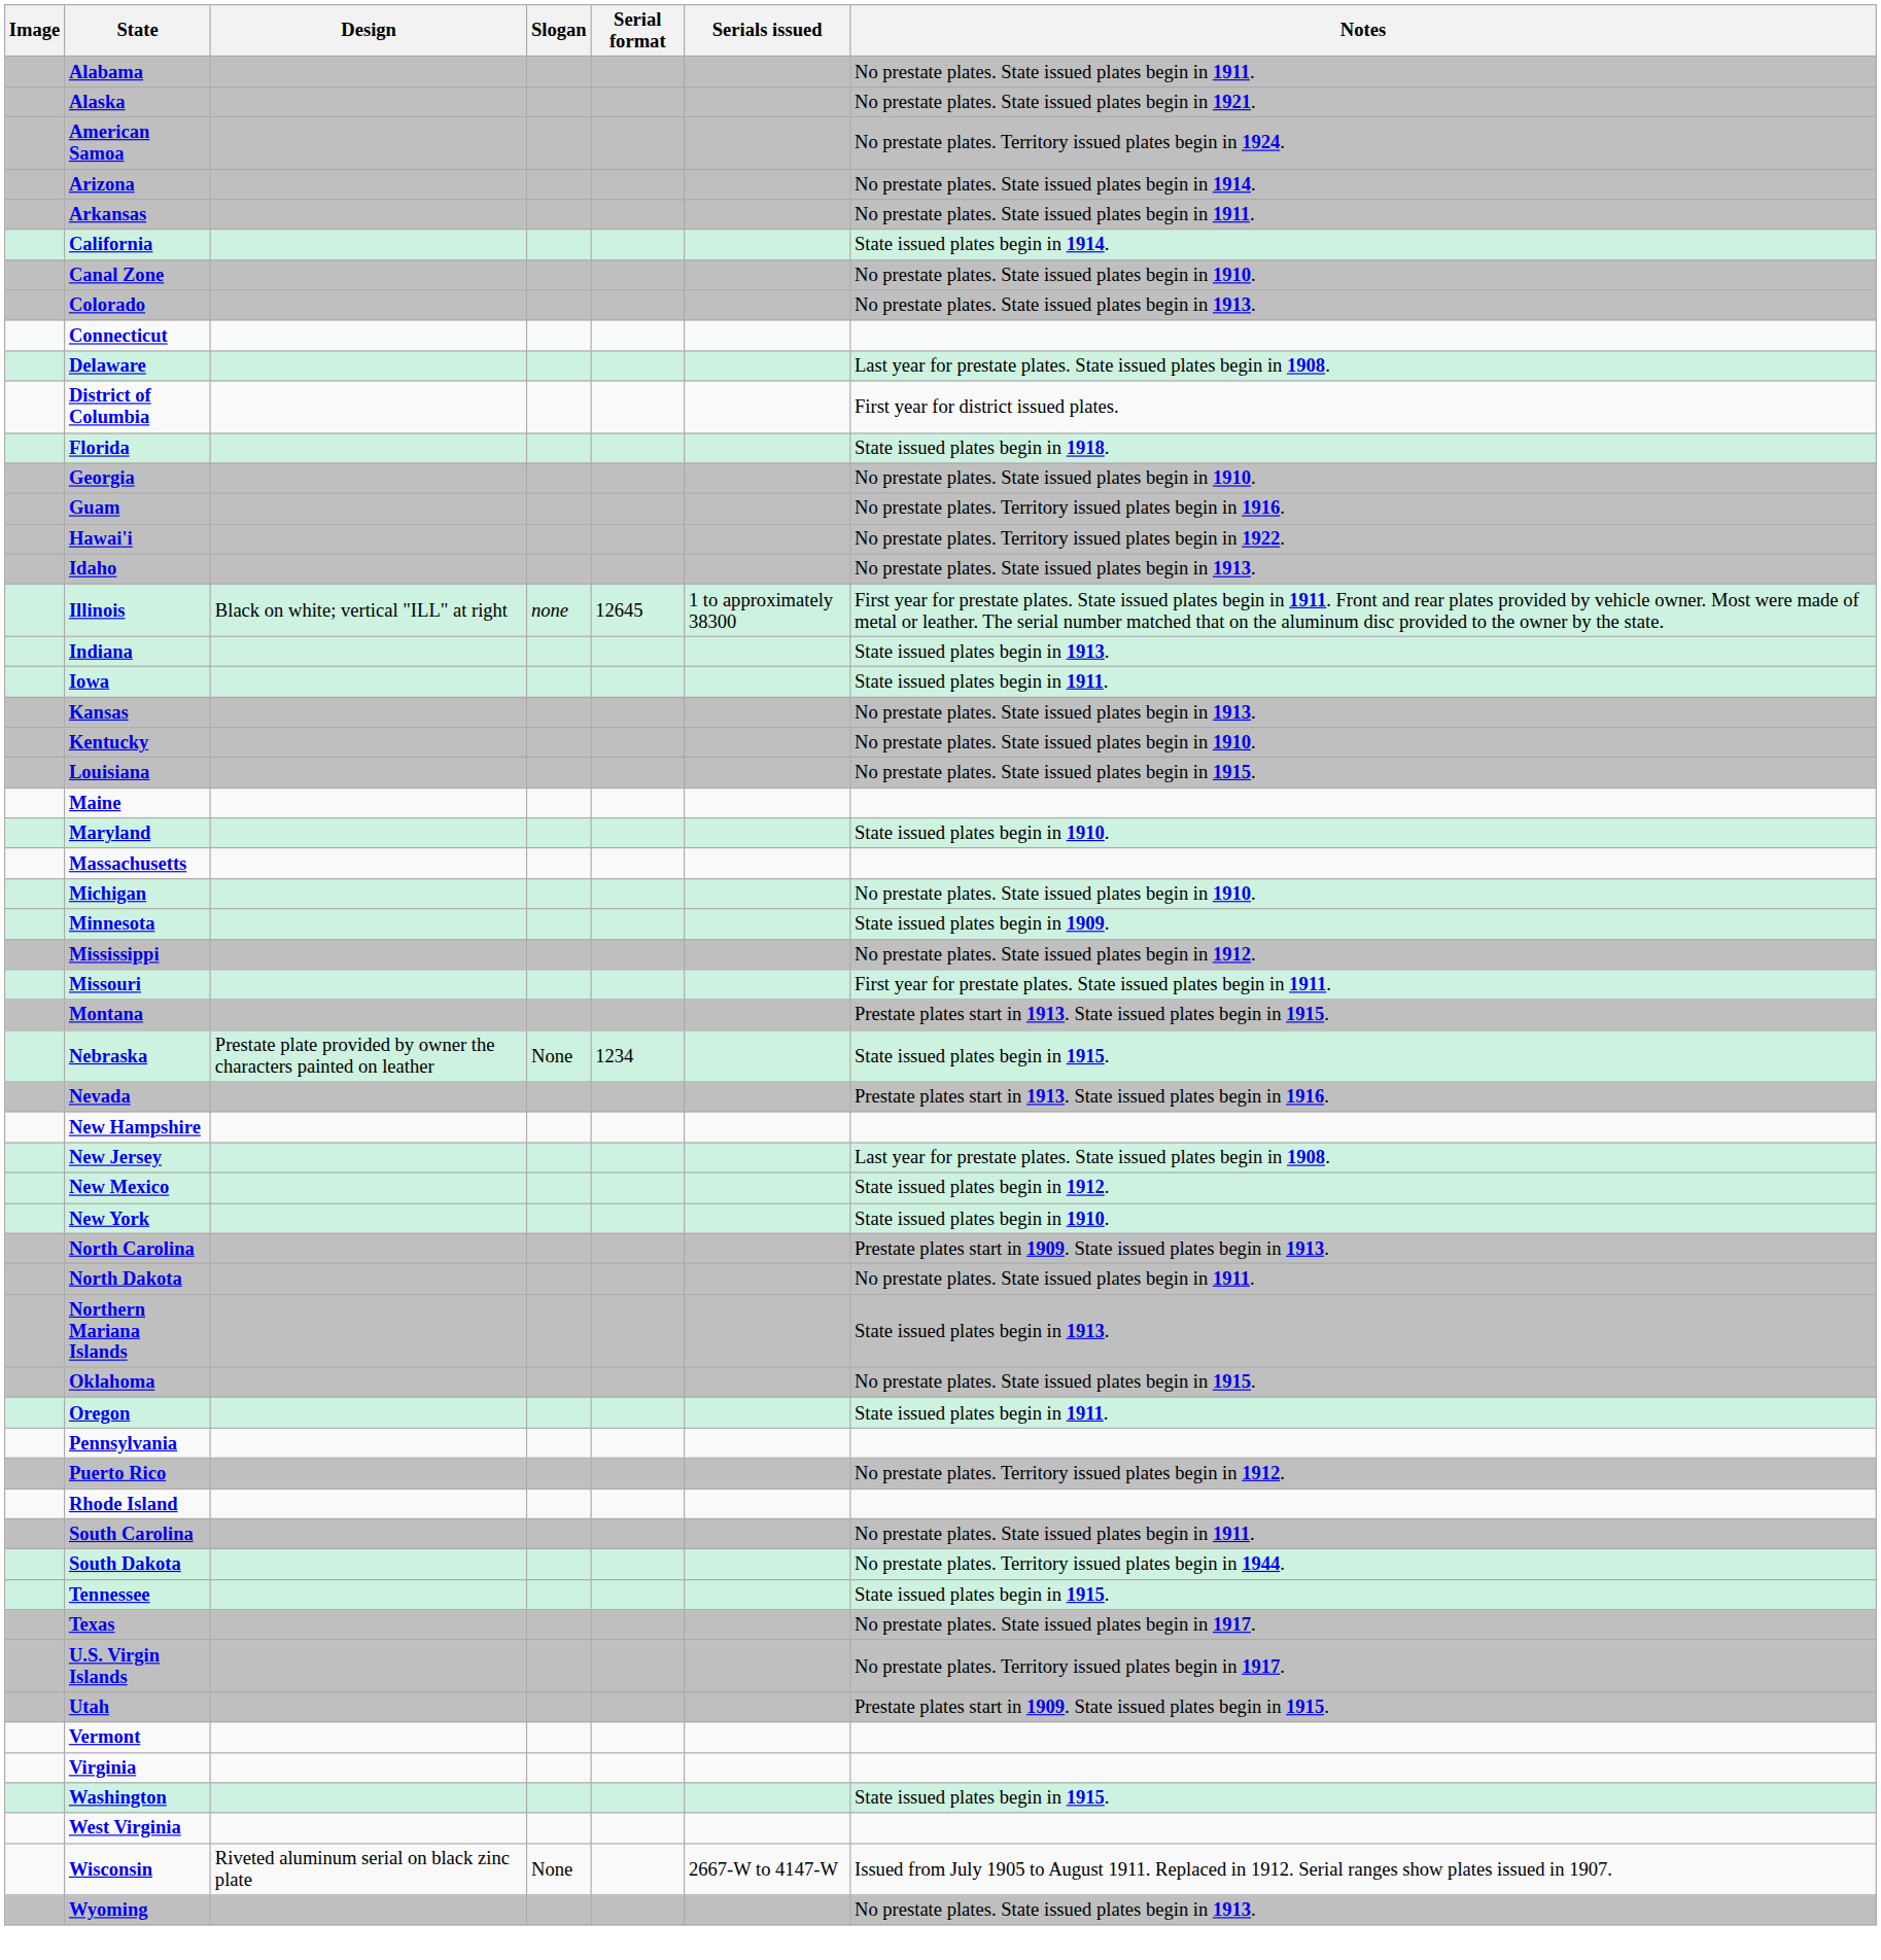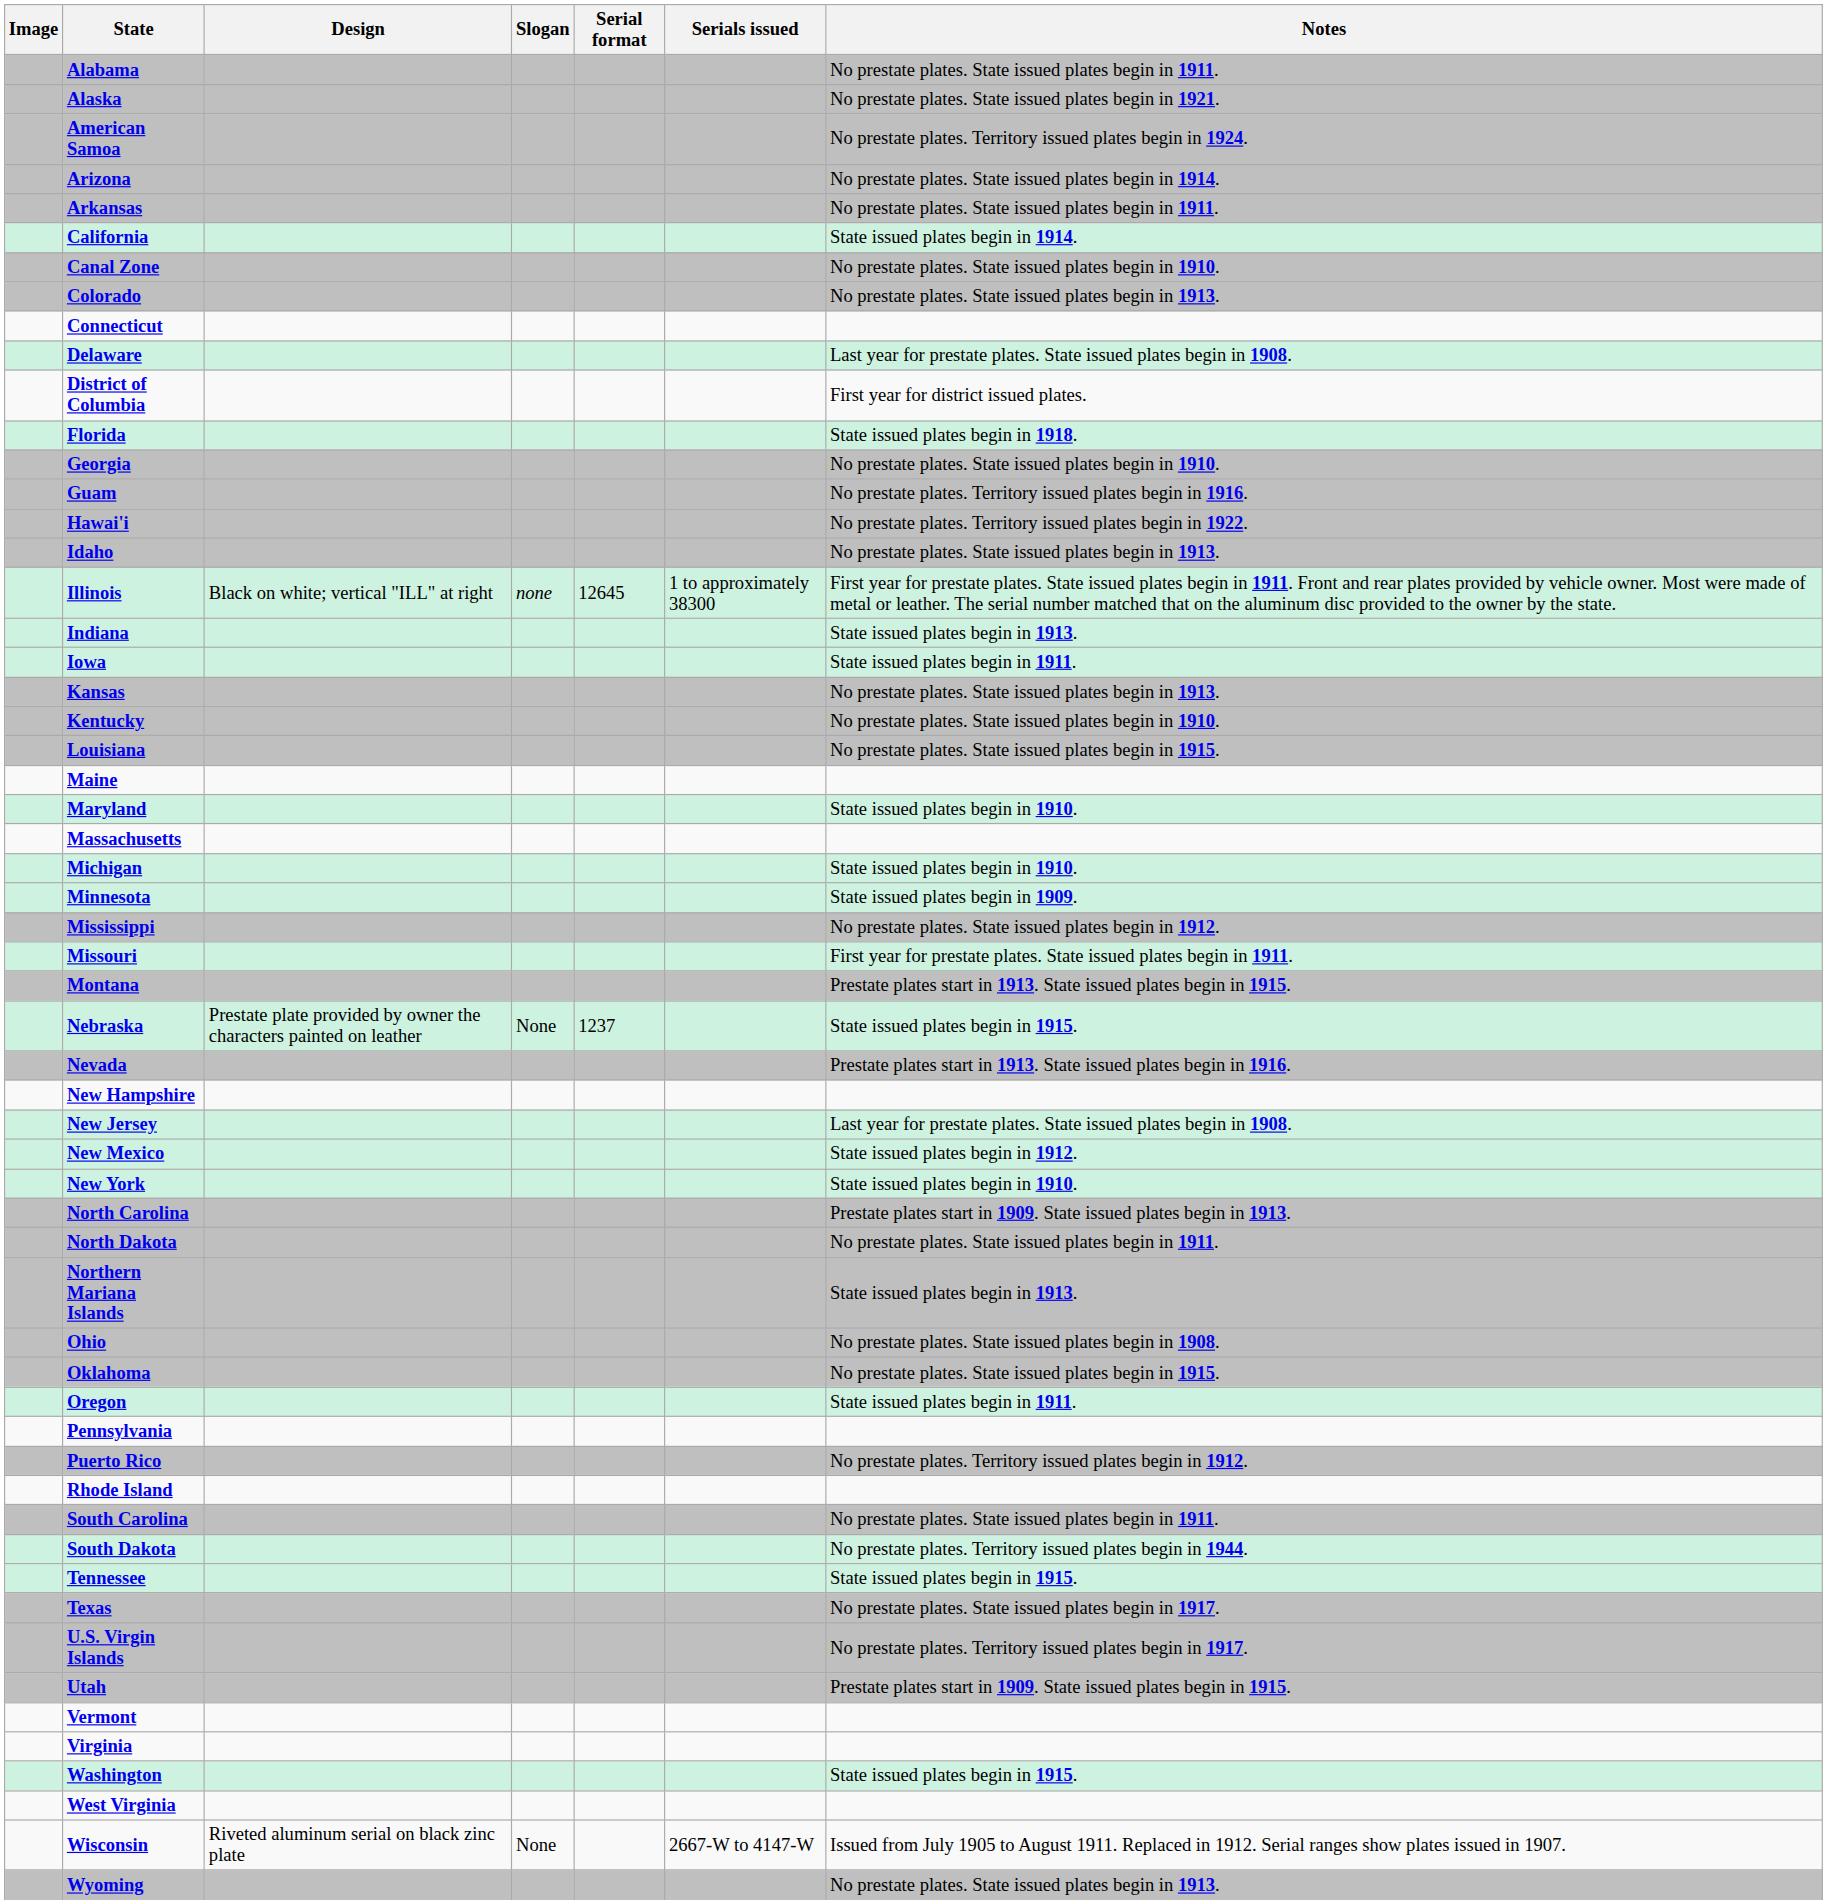Michigan | Notes: No prestate plates. State issued plates begin in 1910. -> State issued plates begin in 1910.
Nebraska | Serial format: 1234 -> 1237
+ row: Ohio | No prestate plates. State issued plates begin in 1908.
